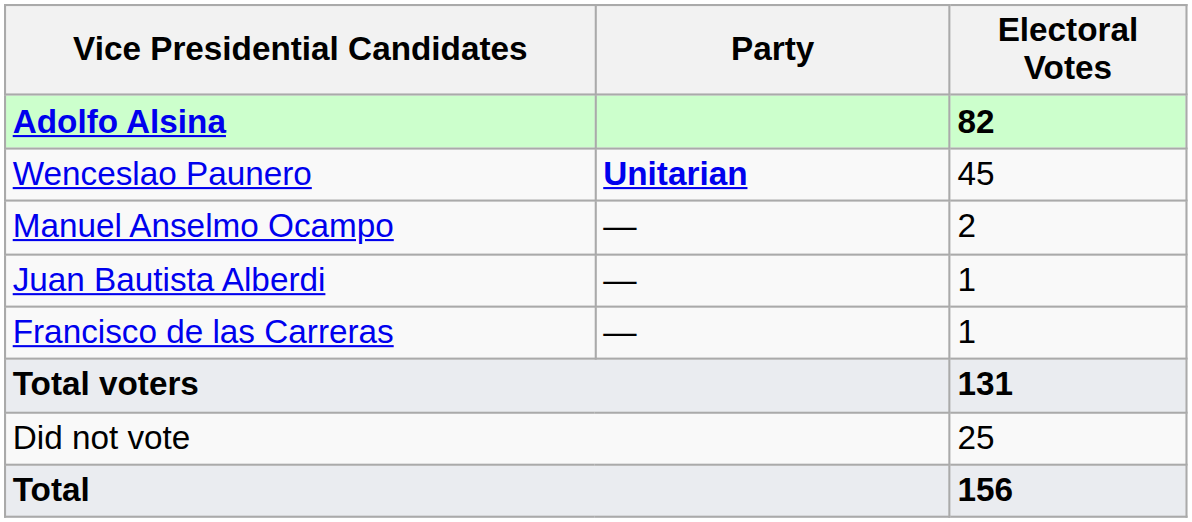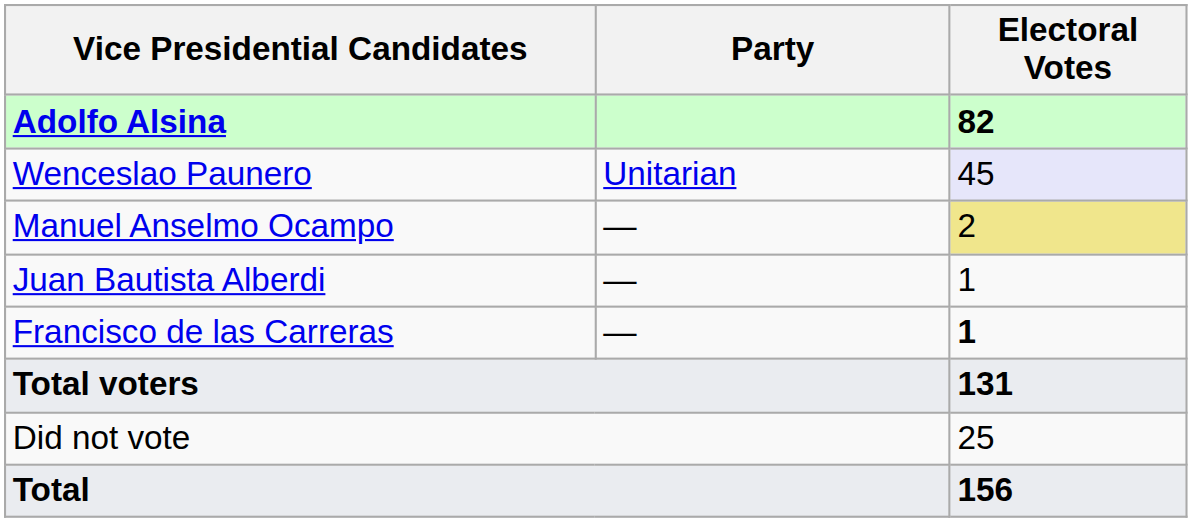Wenceslao Paunero | Party: bold -> normal
Wenceslao Paunero | Electoral Votes: no background -> lavender background
Manuel Anselmo Ocampo | Electoral Votes: no background -> khaki background
Francisco de las Carreras | Electoral Votes: normal -> bold
